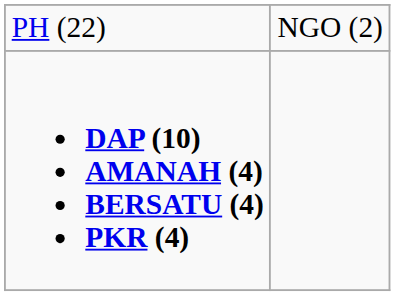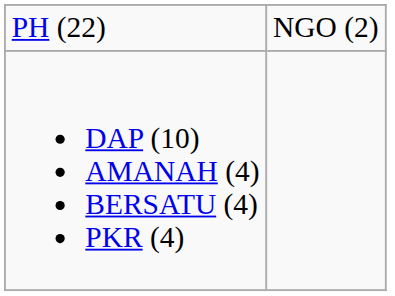DAP (10) AMANAH (4) BERSATU (4) PKR (4) | column 1: bold -> normal
